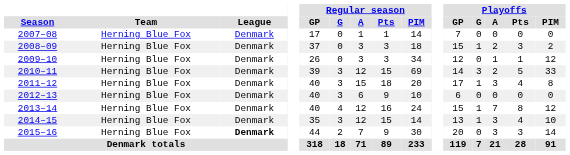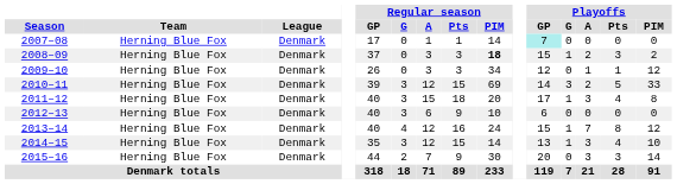2007–08 | Playoffs / GP: no background -> paleturquoise background
2008–09 | Regular season / PIM: normal -> bold
2015–16 | League: bold -> normal
